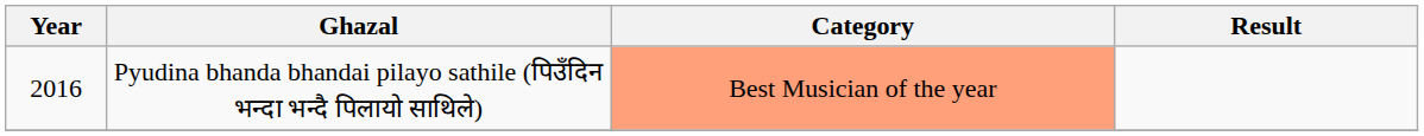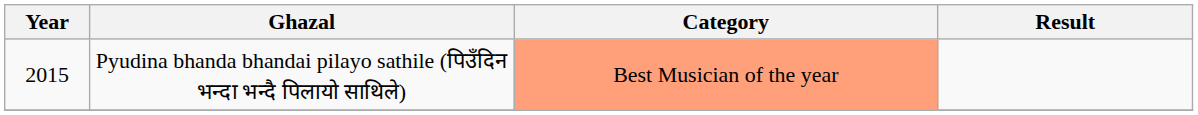row 2 | Year: 2016 -> 2015
